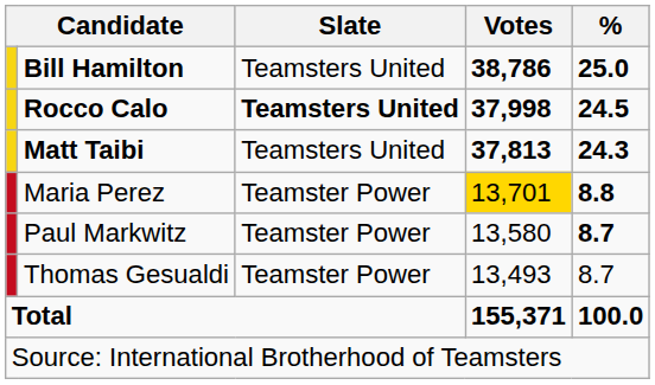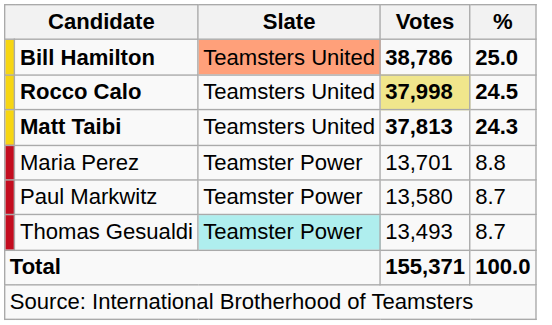Bill Hamilton | Slate: no background -> lightsalmon background
Rocco Calo | Slate: bold -> normal
Rocco Calo | Votes: no background -> khaki background
Maria Perez | Votes: gold background -> no background
Maria Perez | %: bold -> normal
Paul Markwitz | %: bold -> normal
Thomas Gesualdi | Slate: no background -> paleturquoise background
